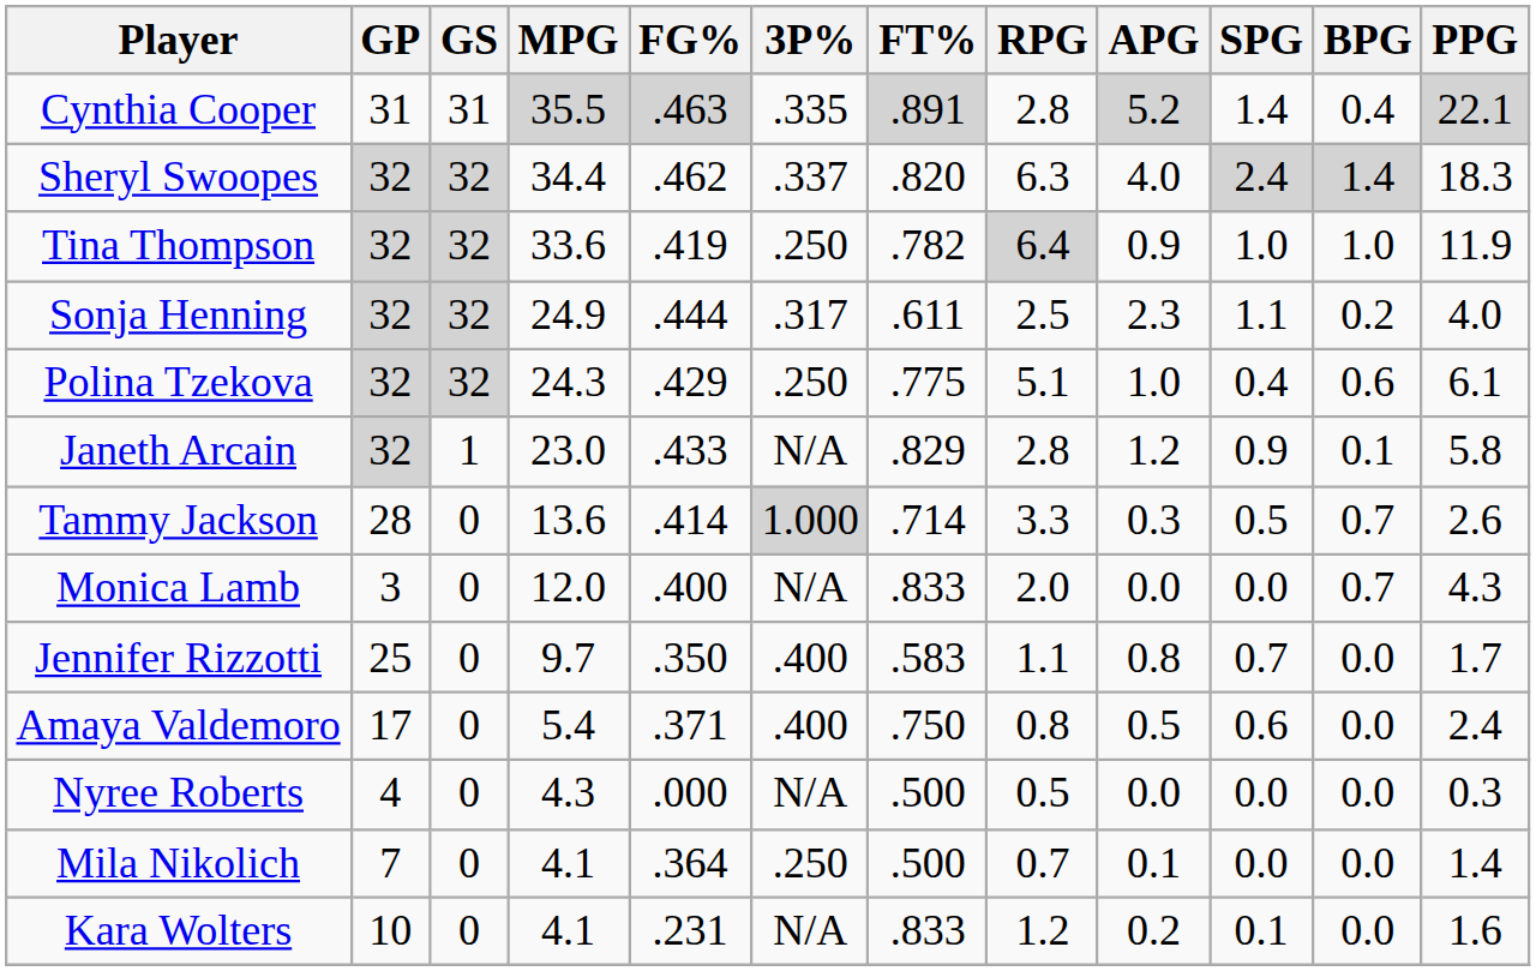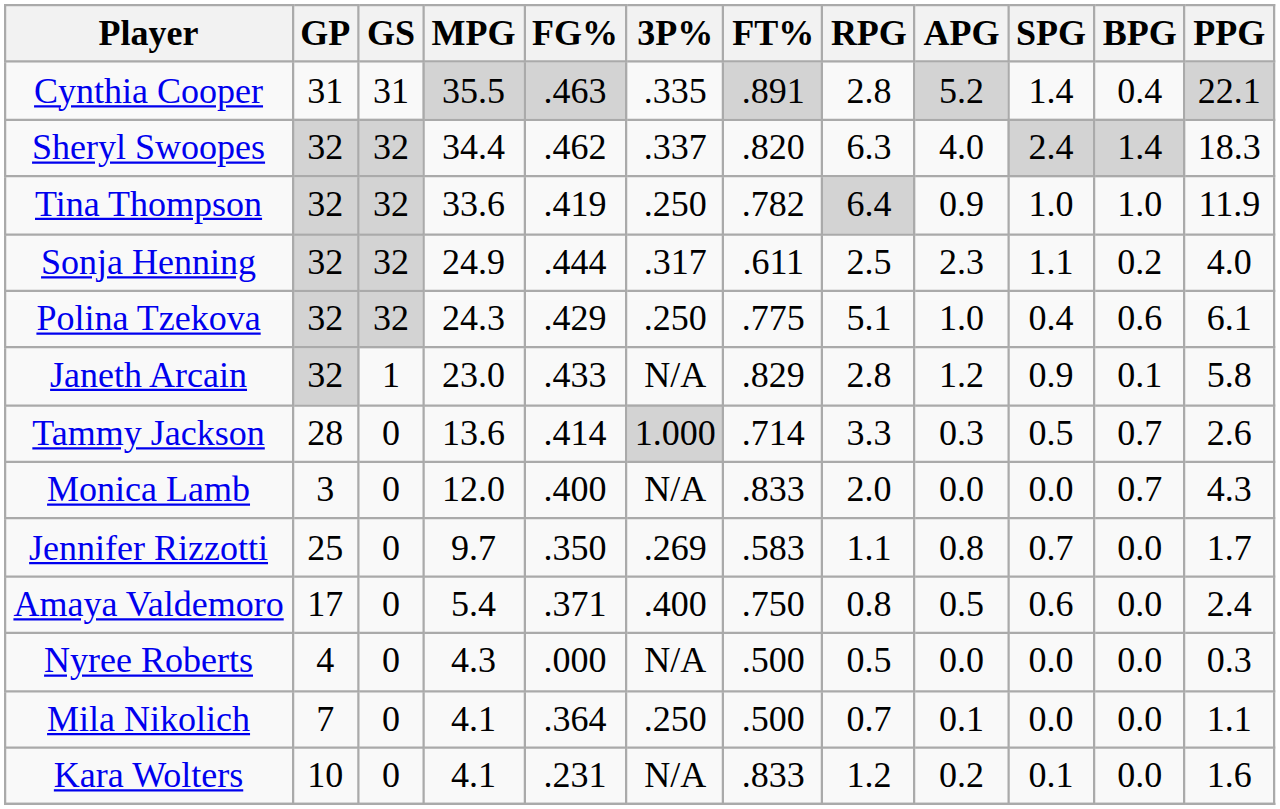Jennifer Rizzotti | 3P%: .400 -> .269
Mila Nikolich | PPG: 1.4 -> 1.1
